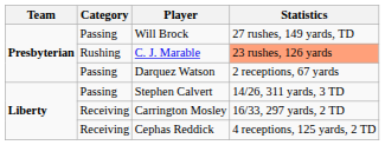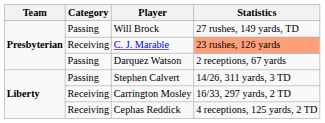C. J. Marable | Category: Rushing -> Receiving
